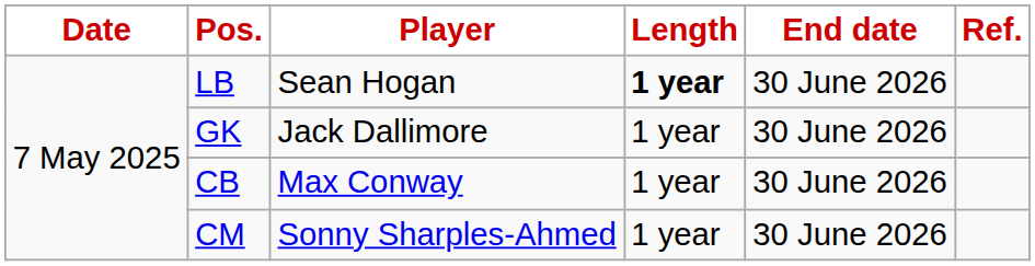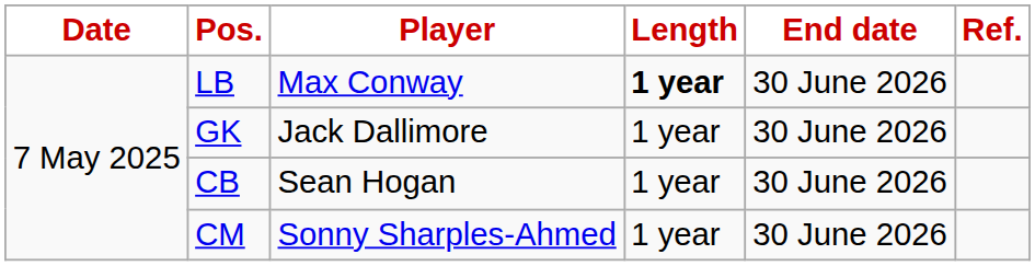LB | Player: Sean Hogan -> Max Conway
CB | Player: Max Conway -> Sean Hogan
